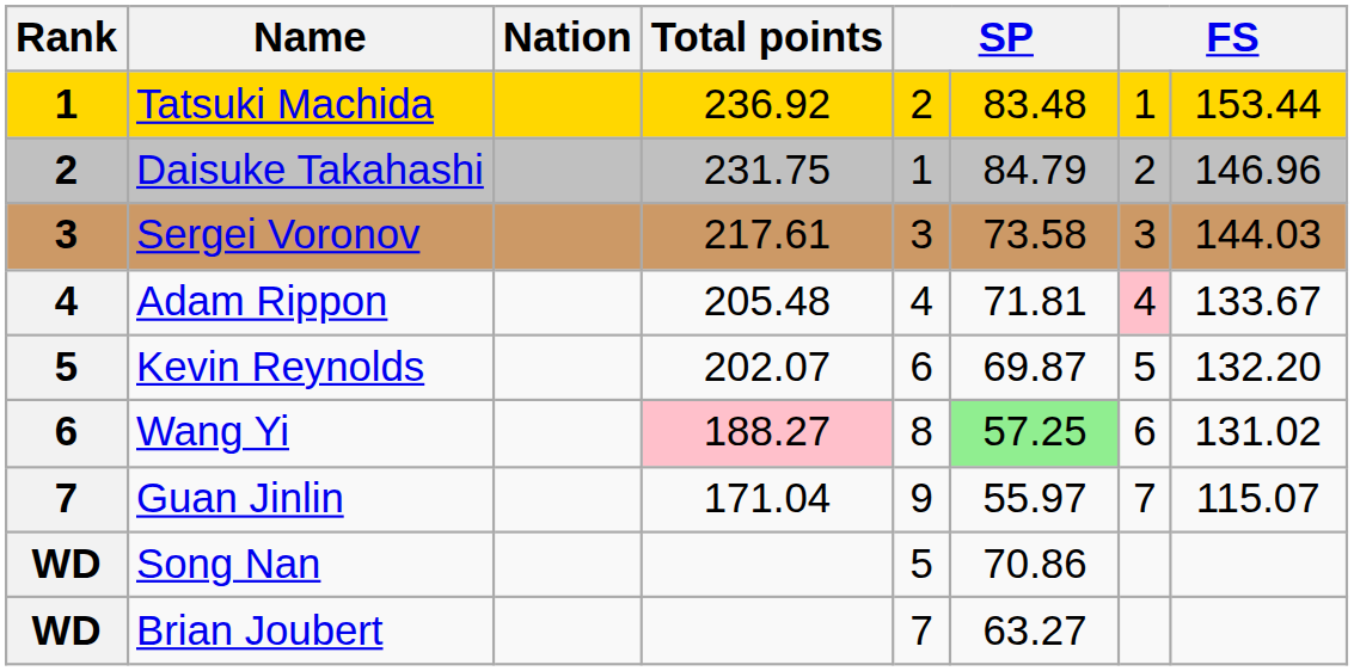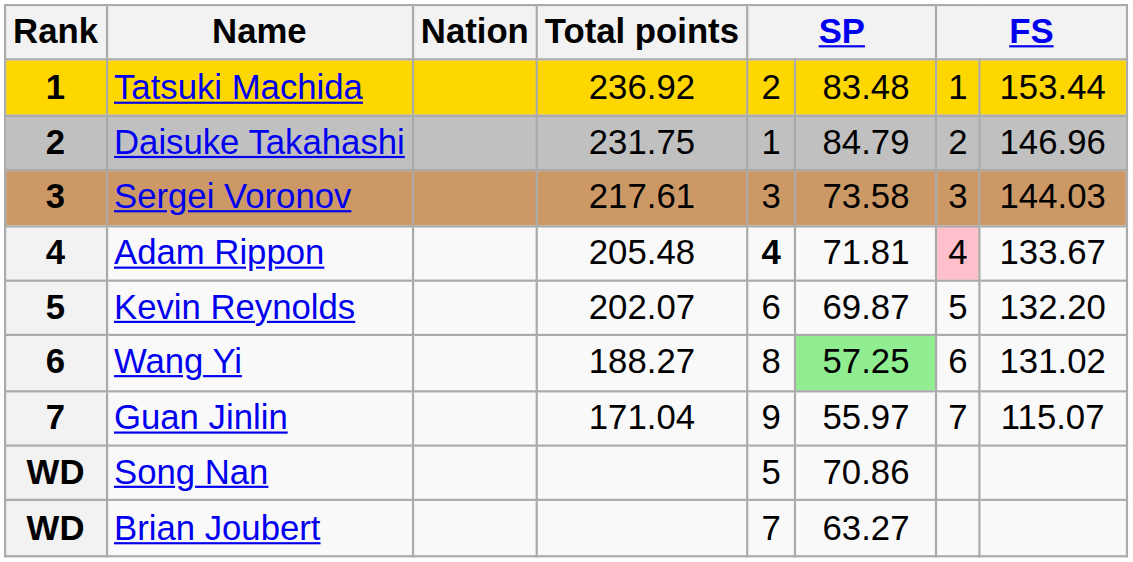Adam Rippon | column 5: normal -> bold
Wang Yi | Total points: pink background -> no background
